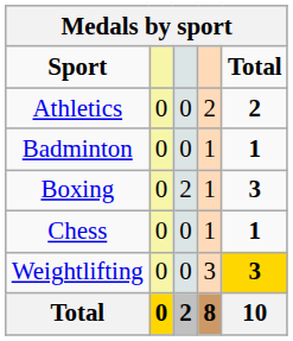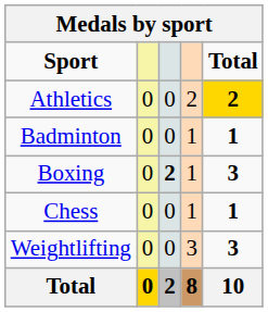Athletics | Total: no background -> gold background
Boxing | column 3: normal -> bold
Weightlifting | Total: gold background -> no background
